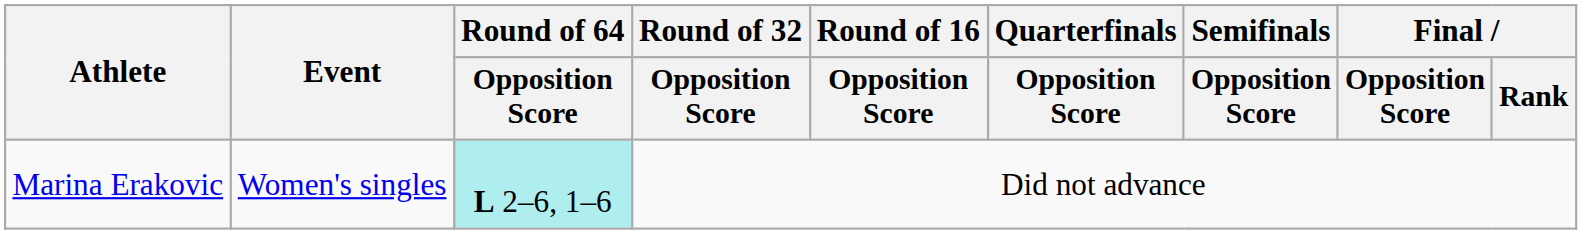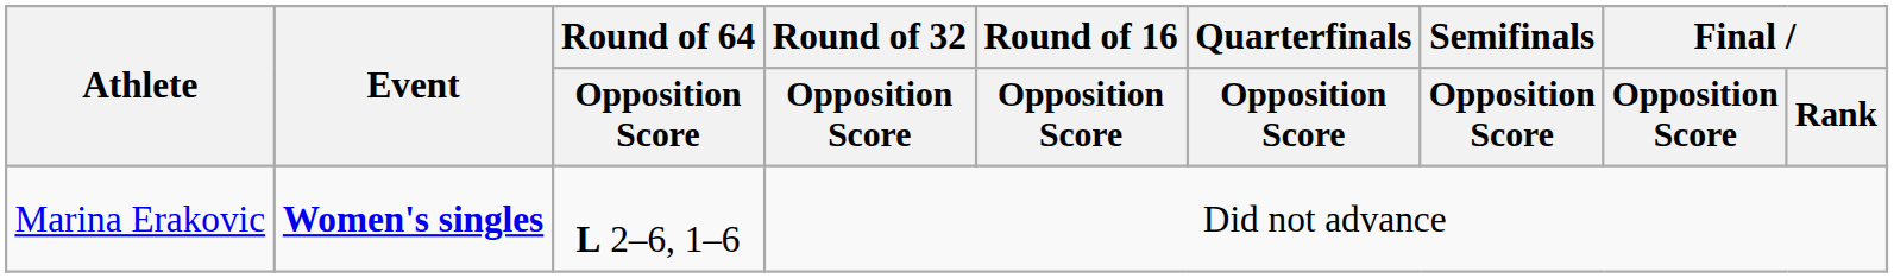Marina Erakovic | Event: normal -> bold
Marina Erakovic | Round of 64 / Opposition Score: paleturquoise background -> no background
